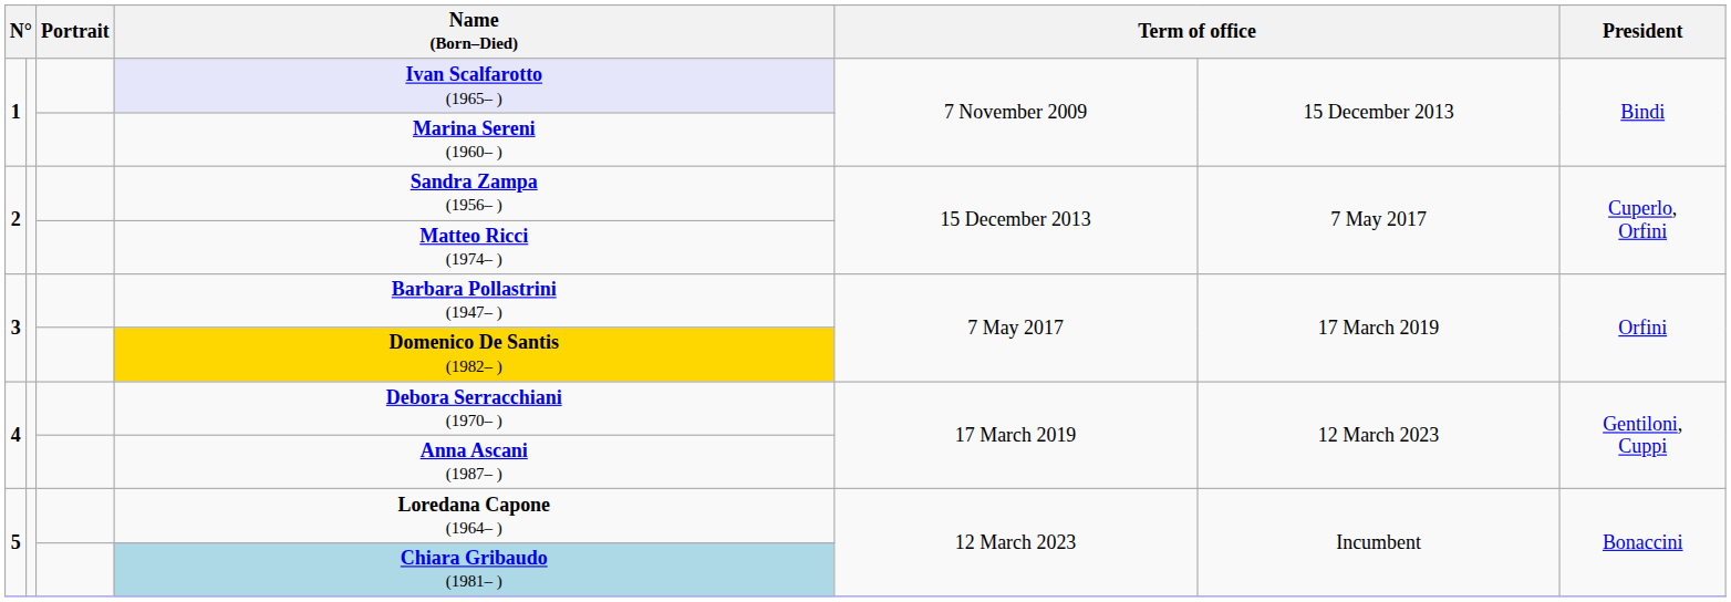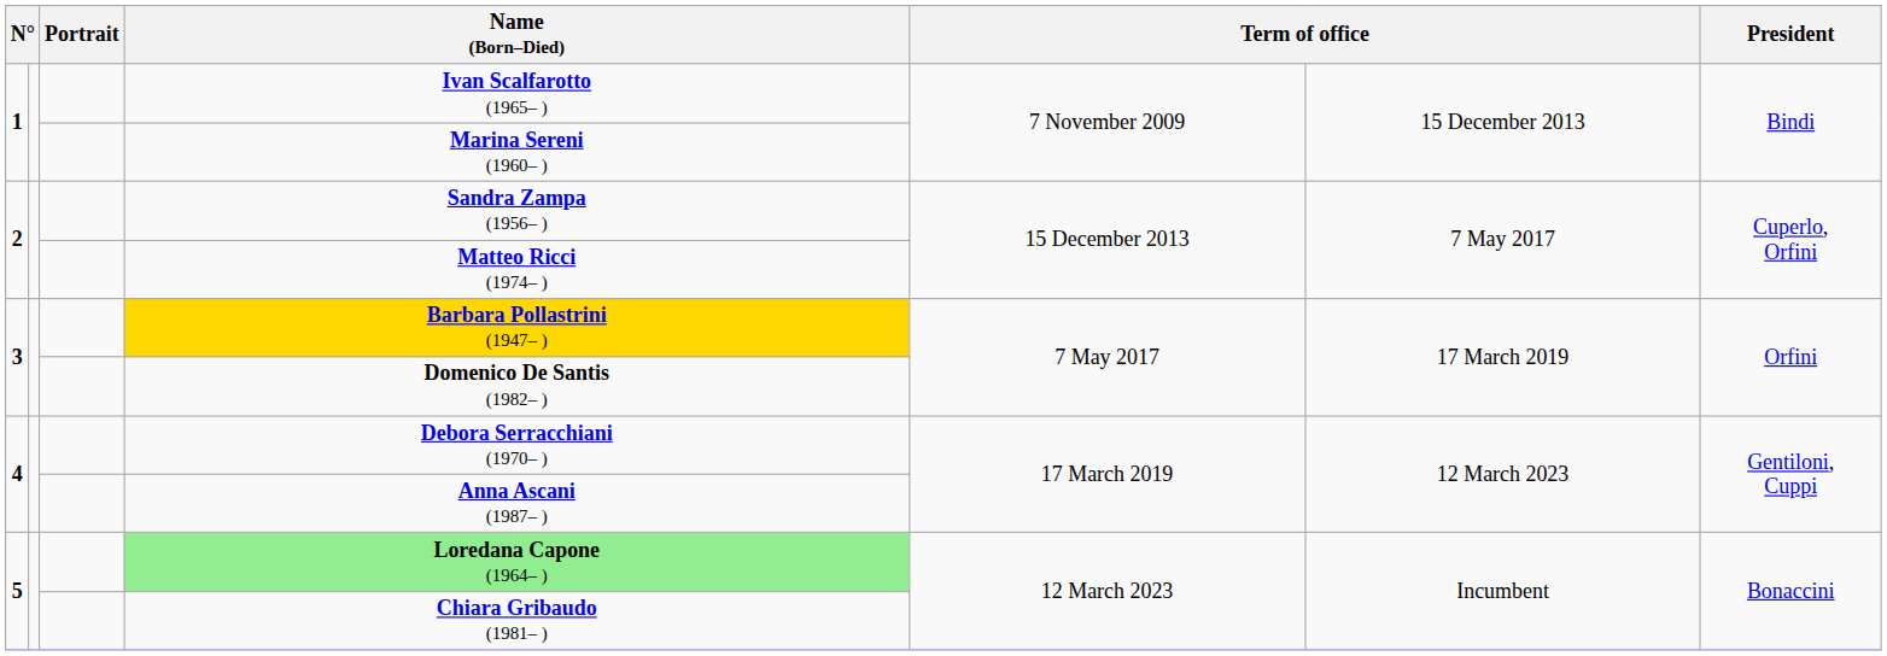Ivan Scalfarotto (1965– ) | Name (Born–Died): lavender background -> no background
Barbara Pollastrini (1947– ) | Name (Born–Died): no background -> gold background
Domenico De Santis (1982– ) | Name (Born–Died): gold background -> no background
Loredana Capone (1964– ) | Name (Born–Died): no background -> lightgreen background
Chiara Gribaudo (1981– ) | Name (Born–Died): lightblue background -> no background
